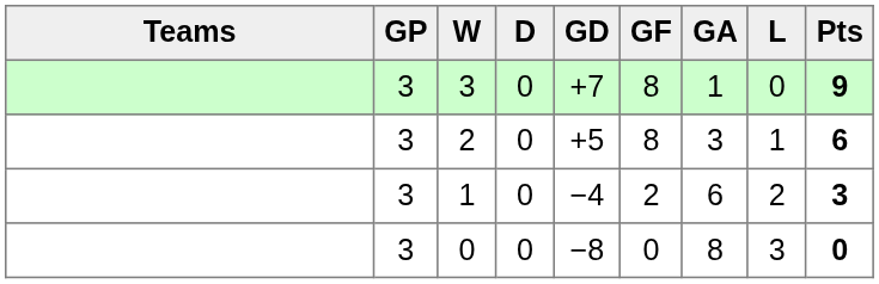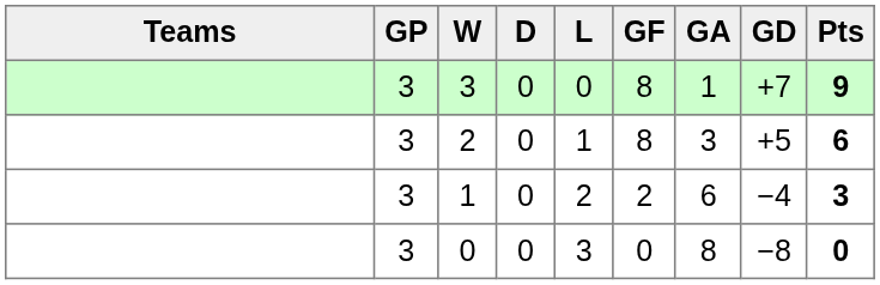columns swapped: L <-> GD
